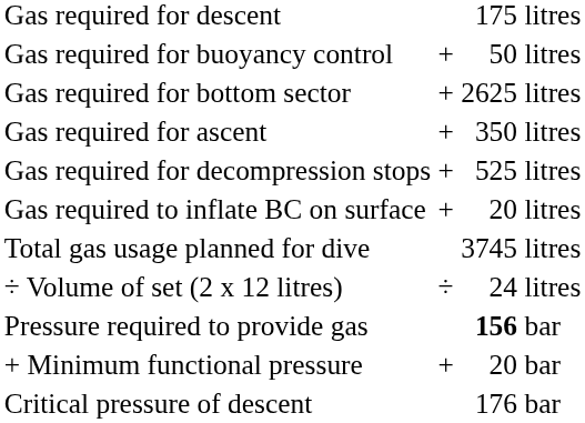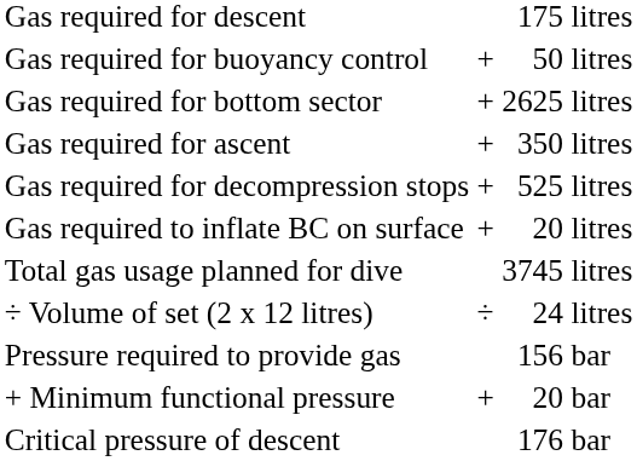Pressure required to provide gas | column 3: bold -> normal
